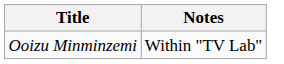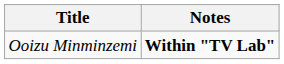Ooizu Minminzemi | Notes: normal -> bold
